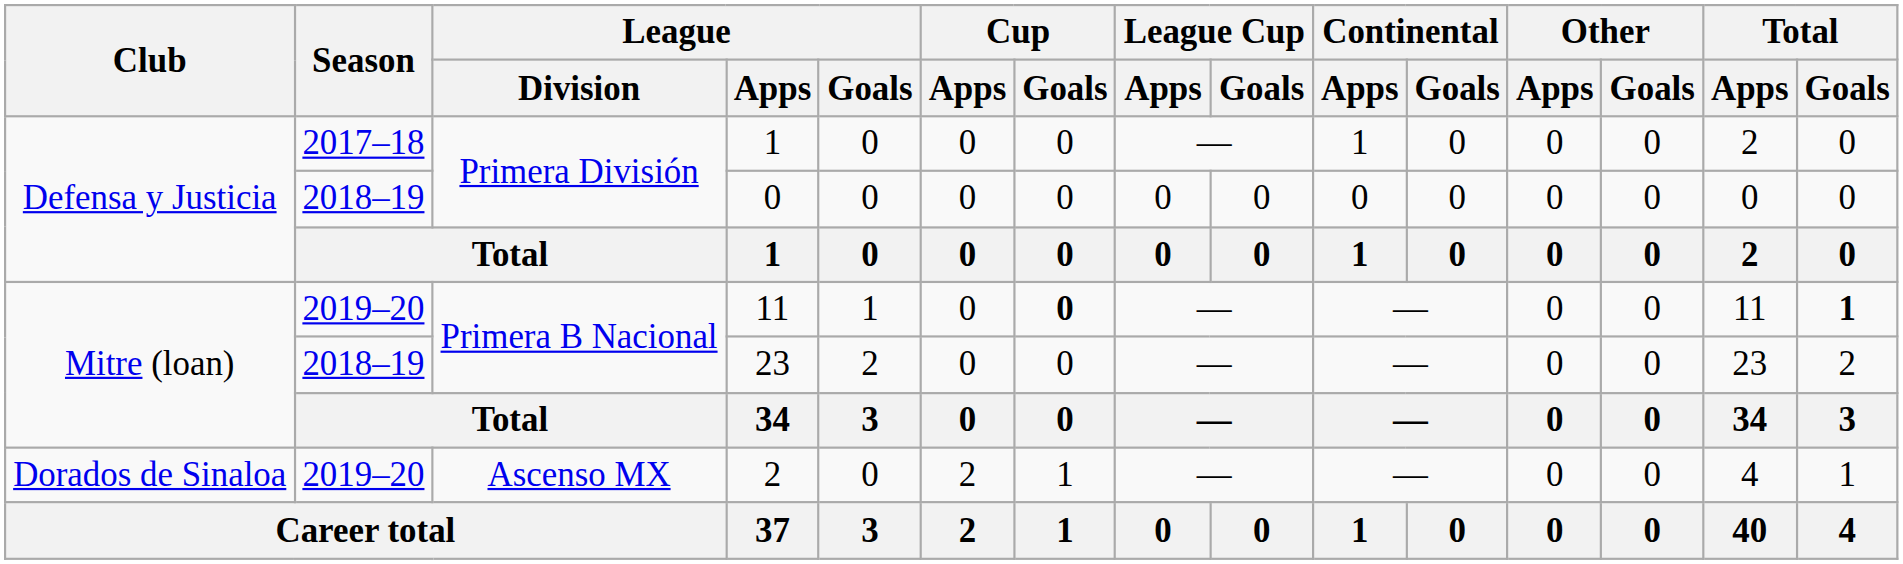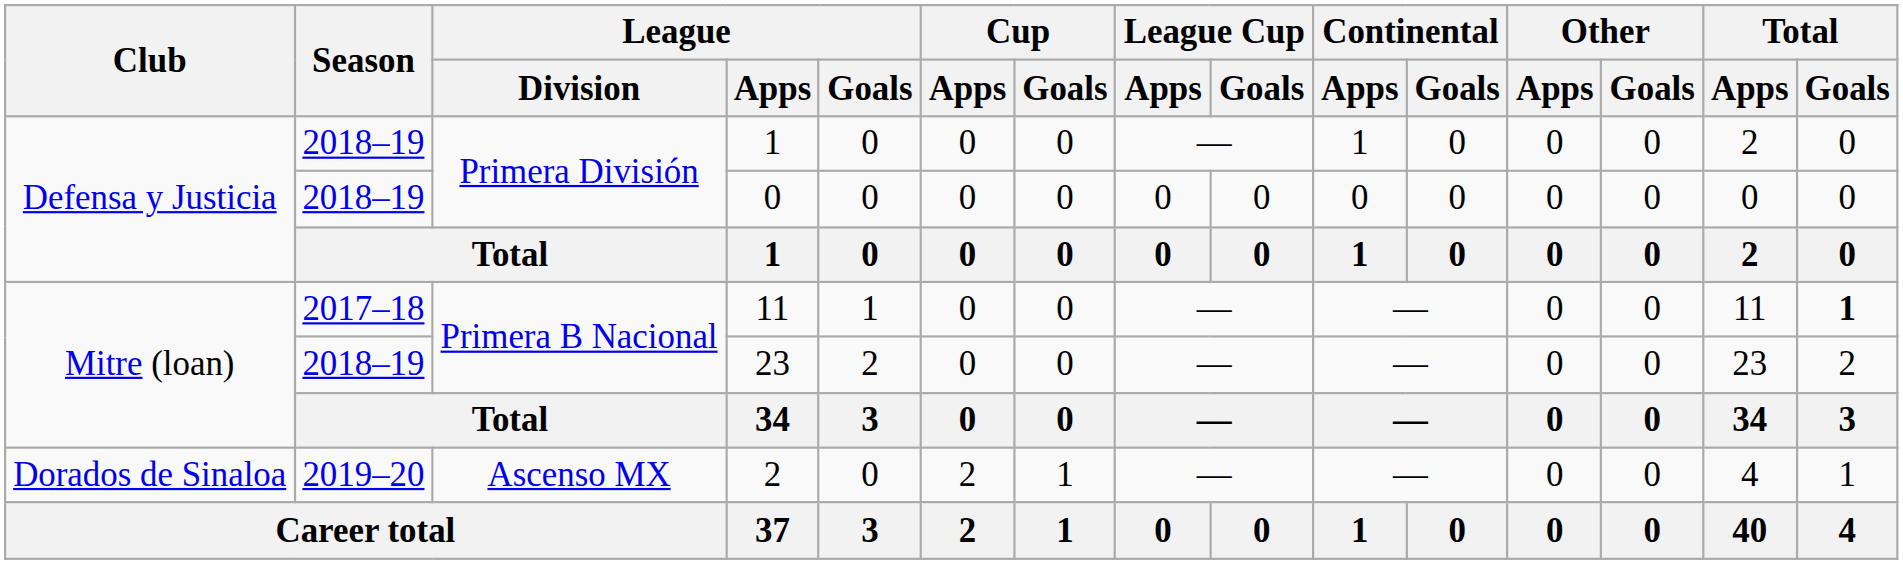row 3 | Season: 2017–18 -> 2018–19
row 6 | Season: 2019–20 -> 2017–18
row 6 | Cup / Goals: bold -> normal
